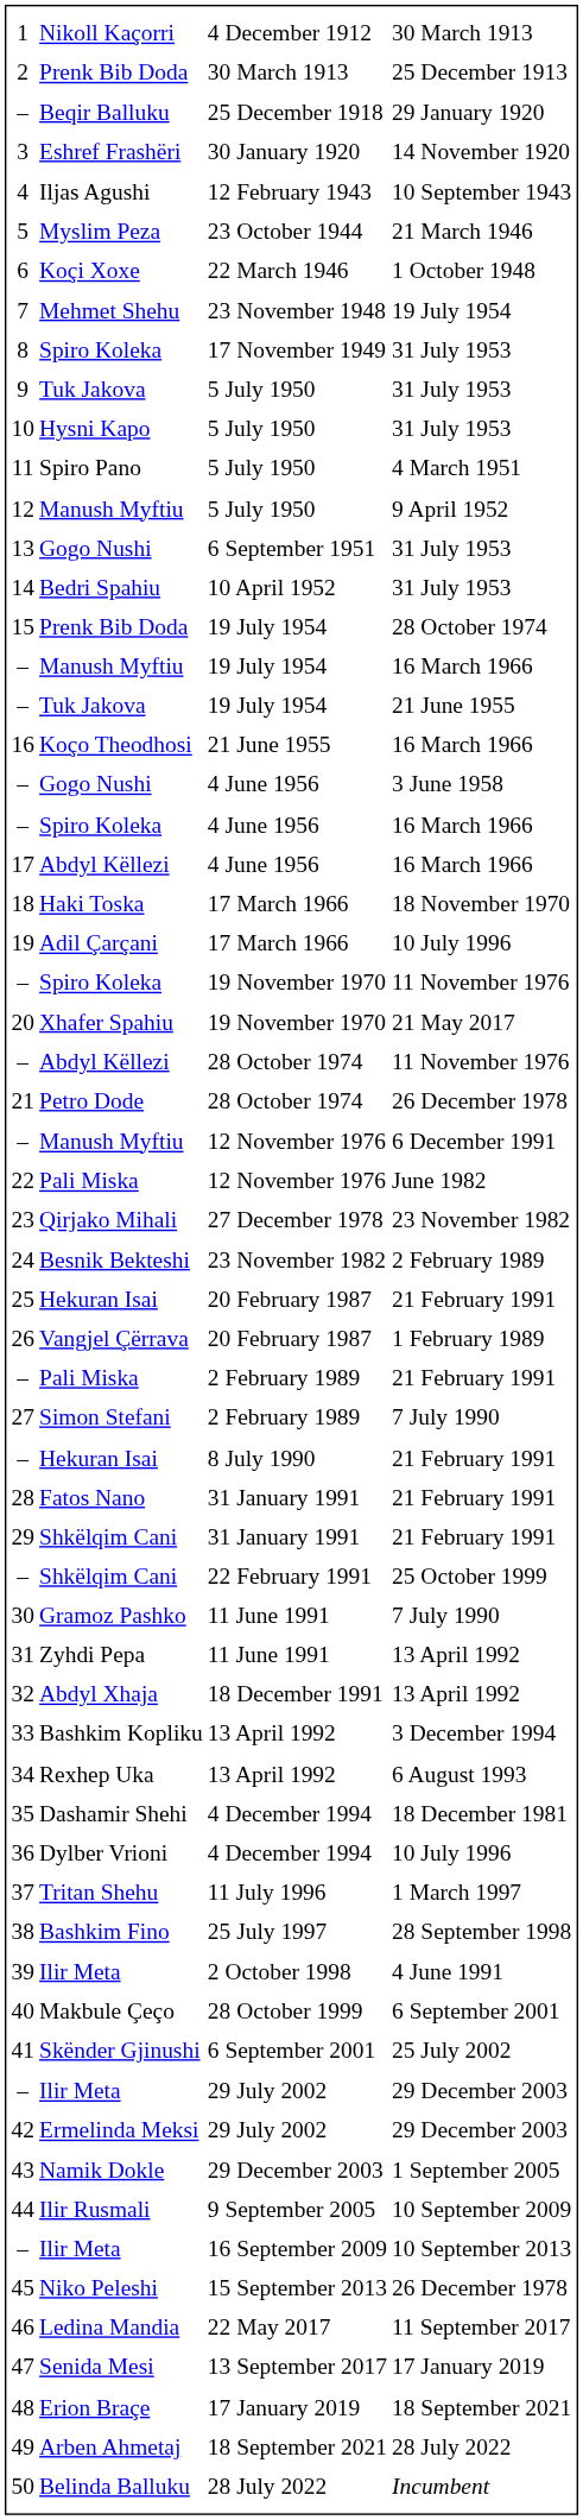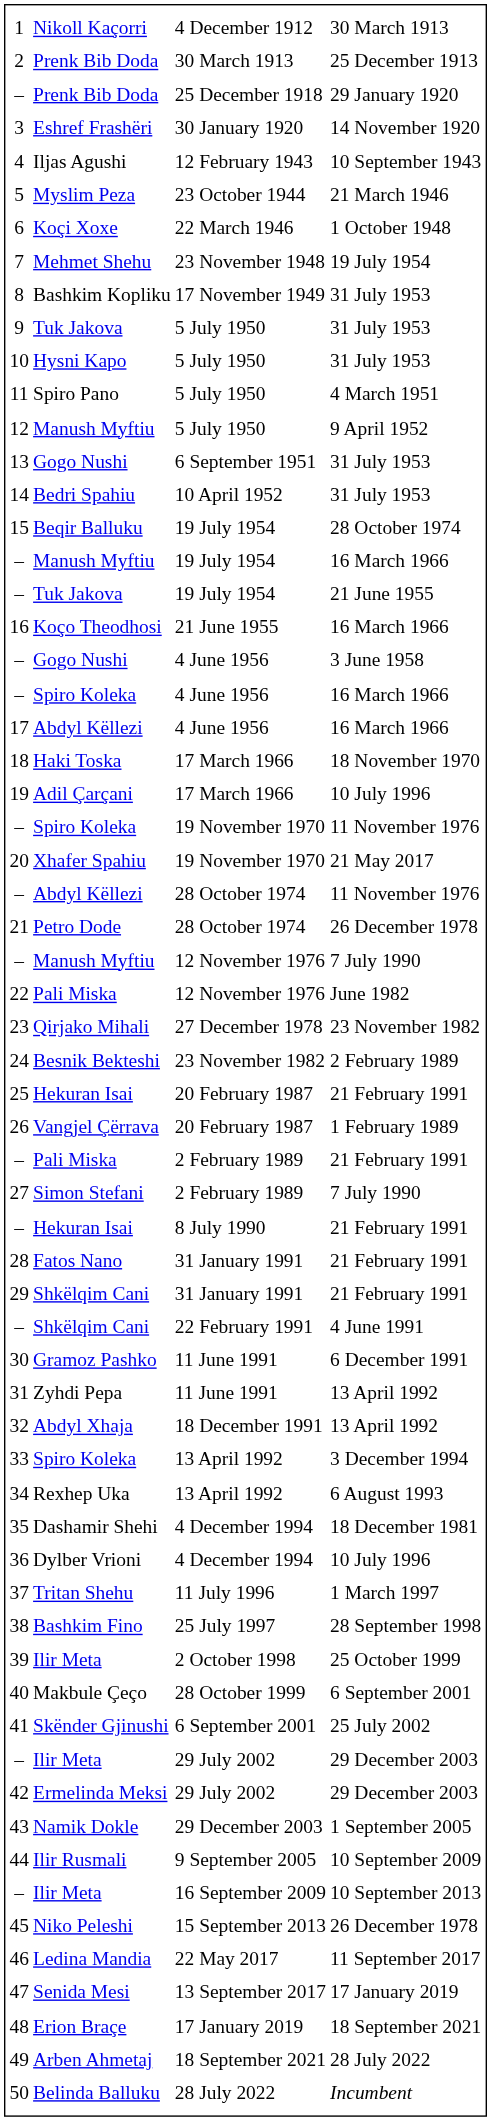– / 25 December 1918 | column 2: Beqir Balluku -> Prenk Bib Doda
8 | column 2: Spiro Koleka -> Bashkim Kopliku
15 | column 2: Prenk Bib Doda -> Beqir Balluku
– / 12 November 1976 | column 4: 6 December 1991 -> 7 July 1990
– / 22 February 1991 | column 4: 25 October 1999 -> 4 June 1991
30 | column 4: 7 July 1990 -> 6 December 1991
33 | column 2: Bashkim Kopliku -> Spiro Koleka
39 | column 4: 4 June 1991 -> 25 October 1999
